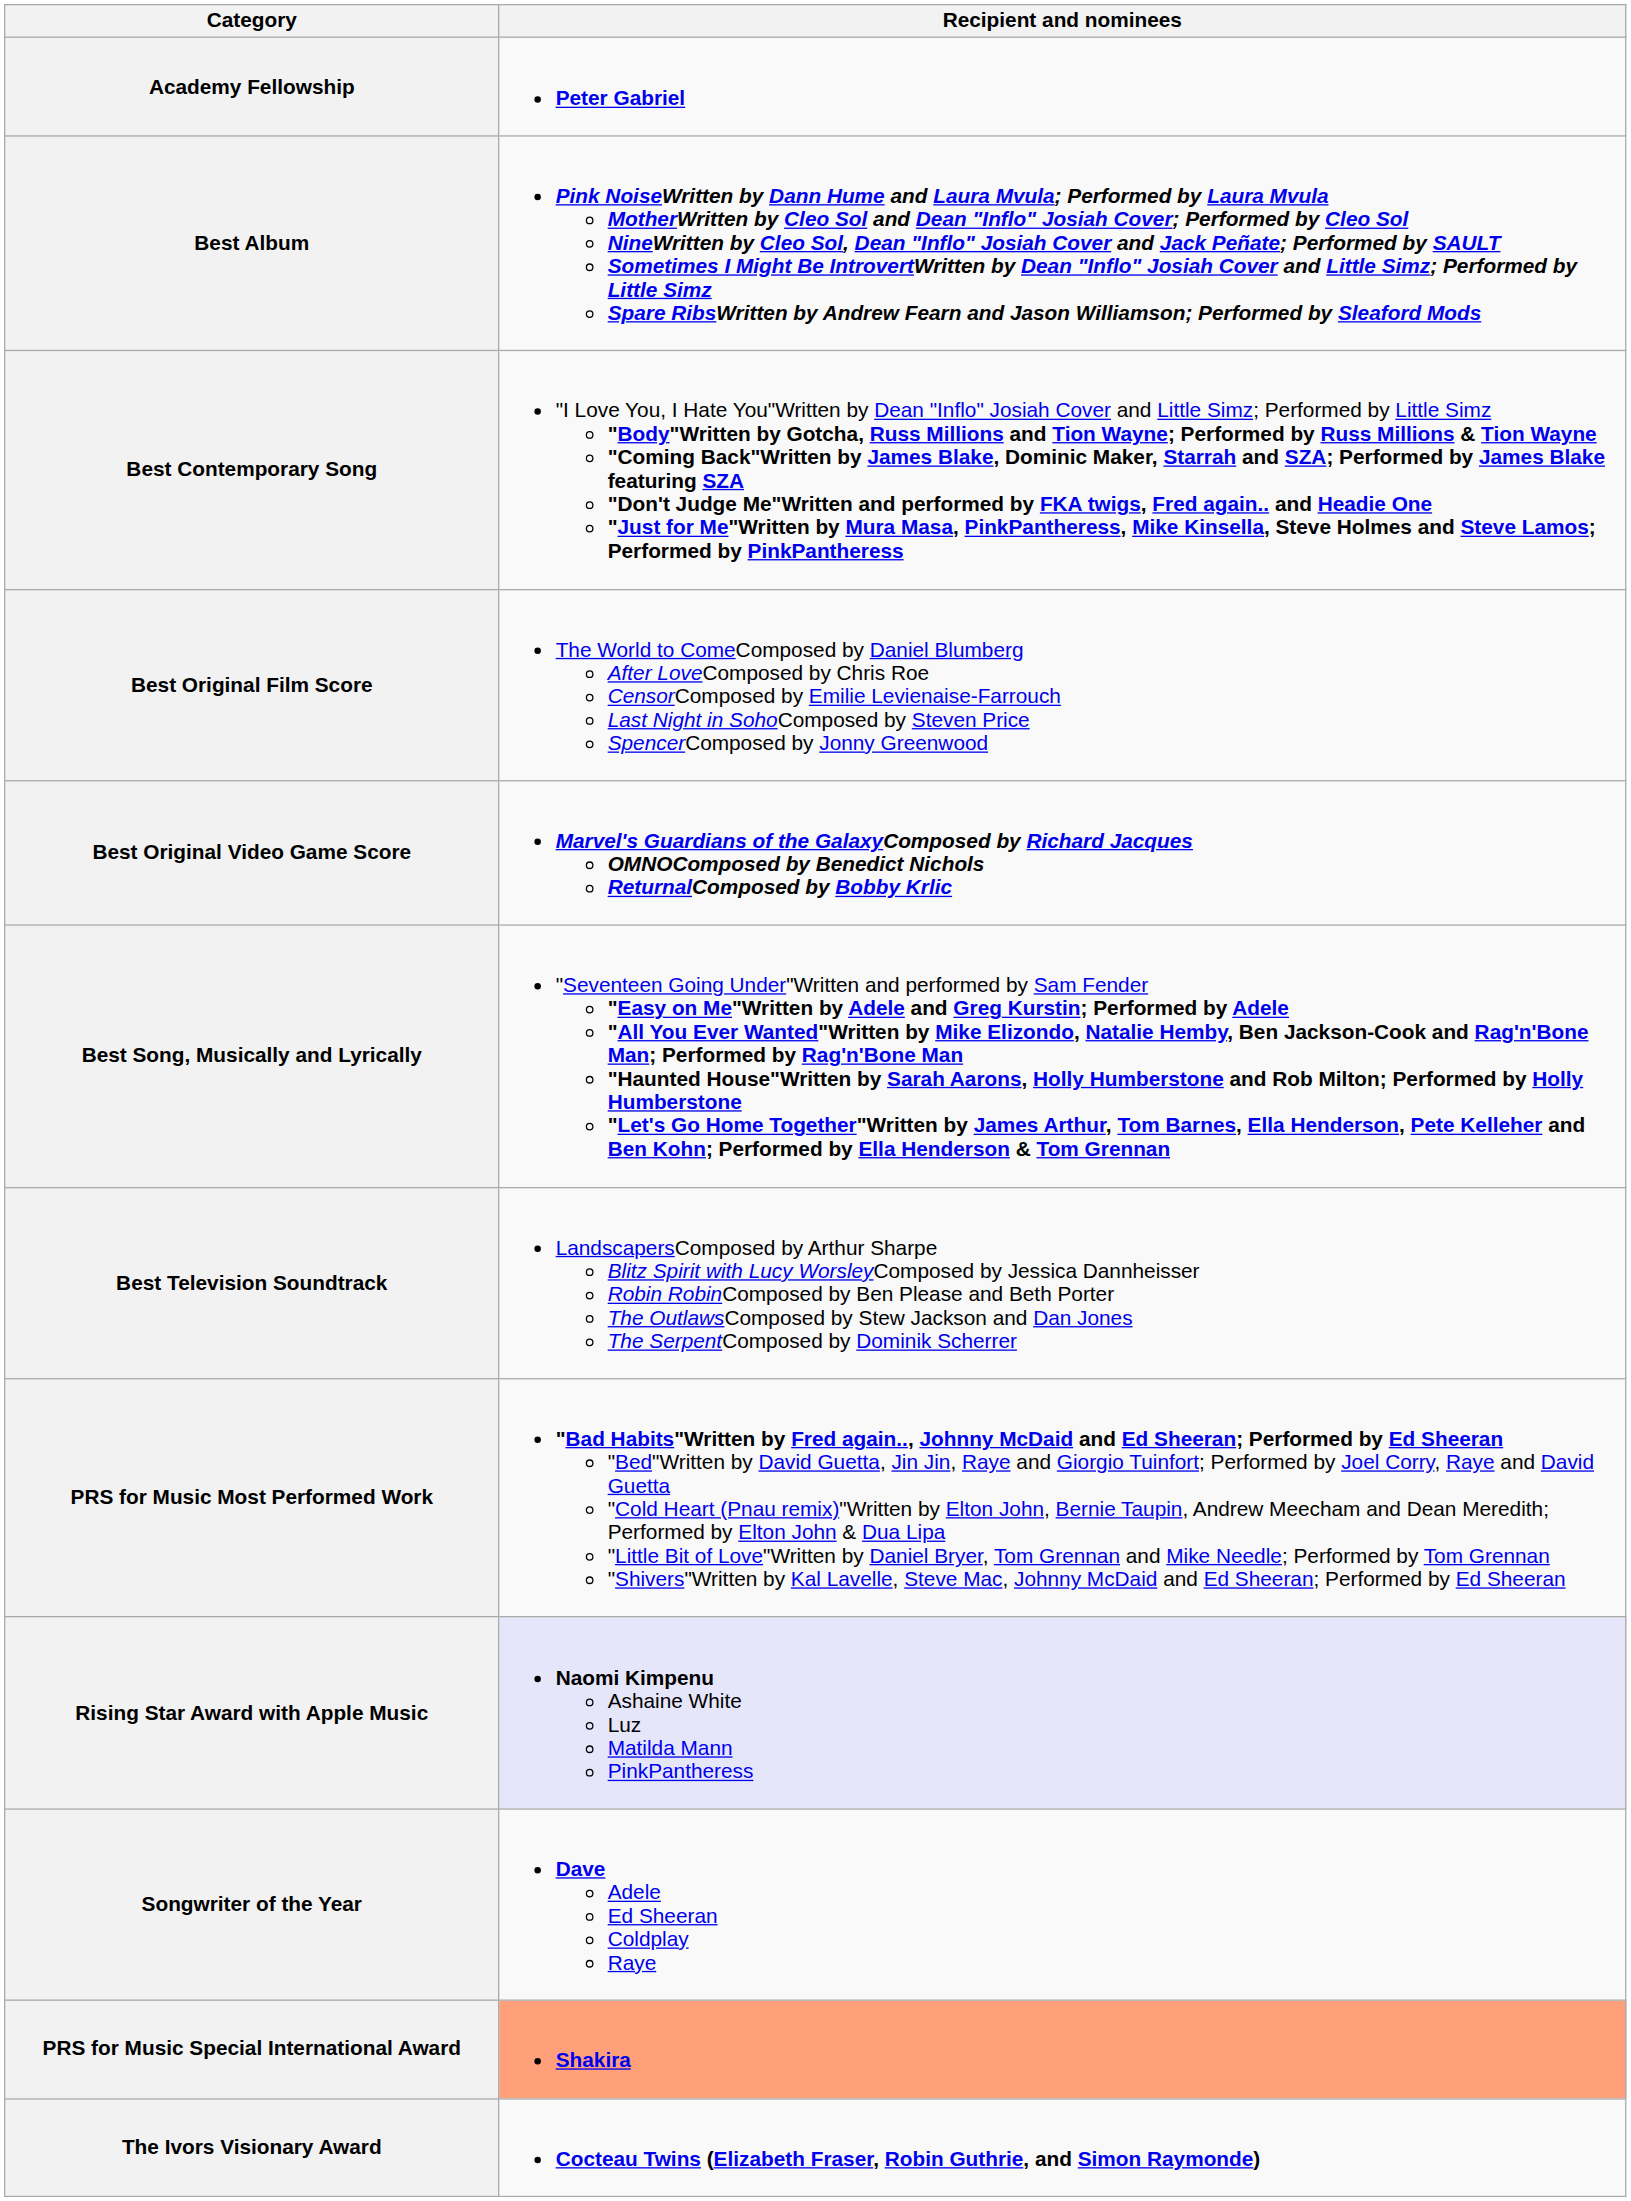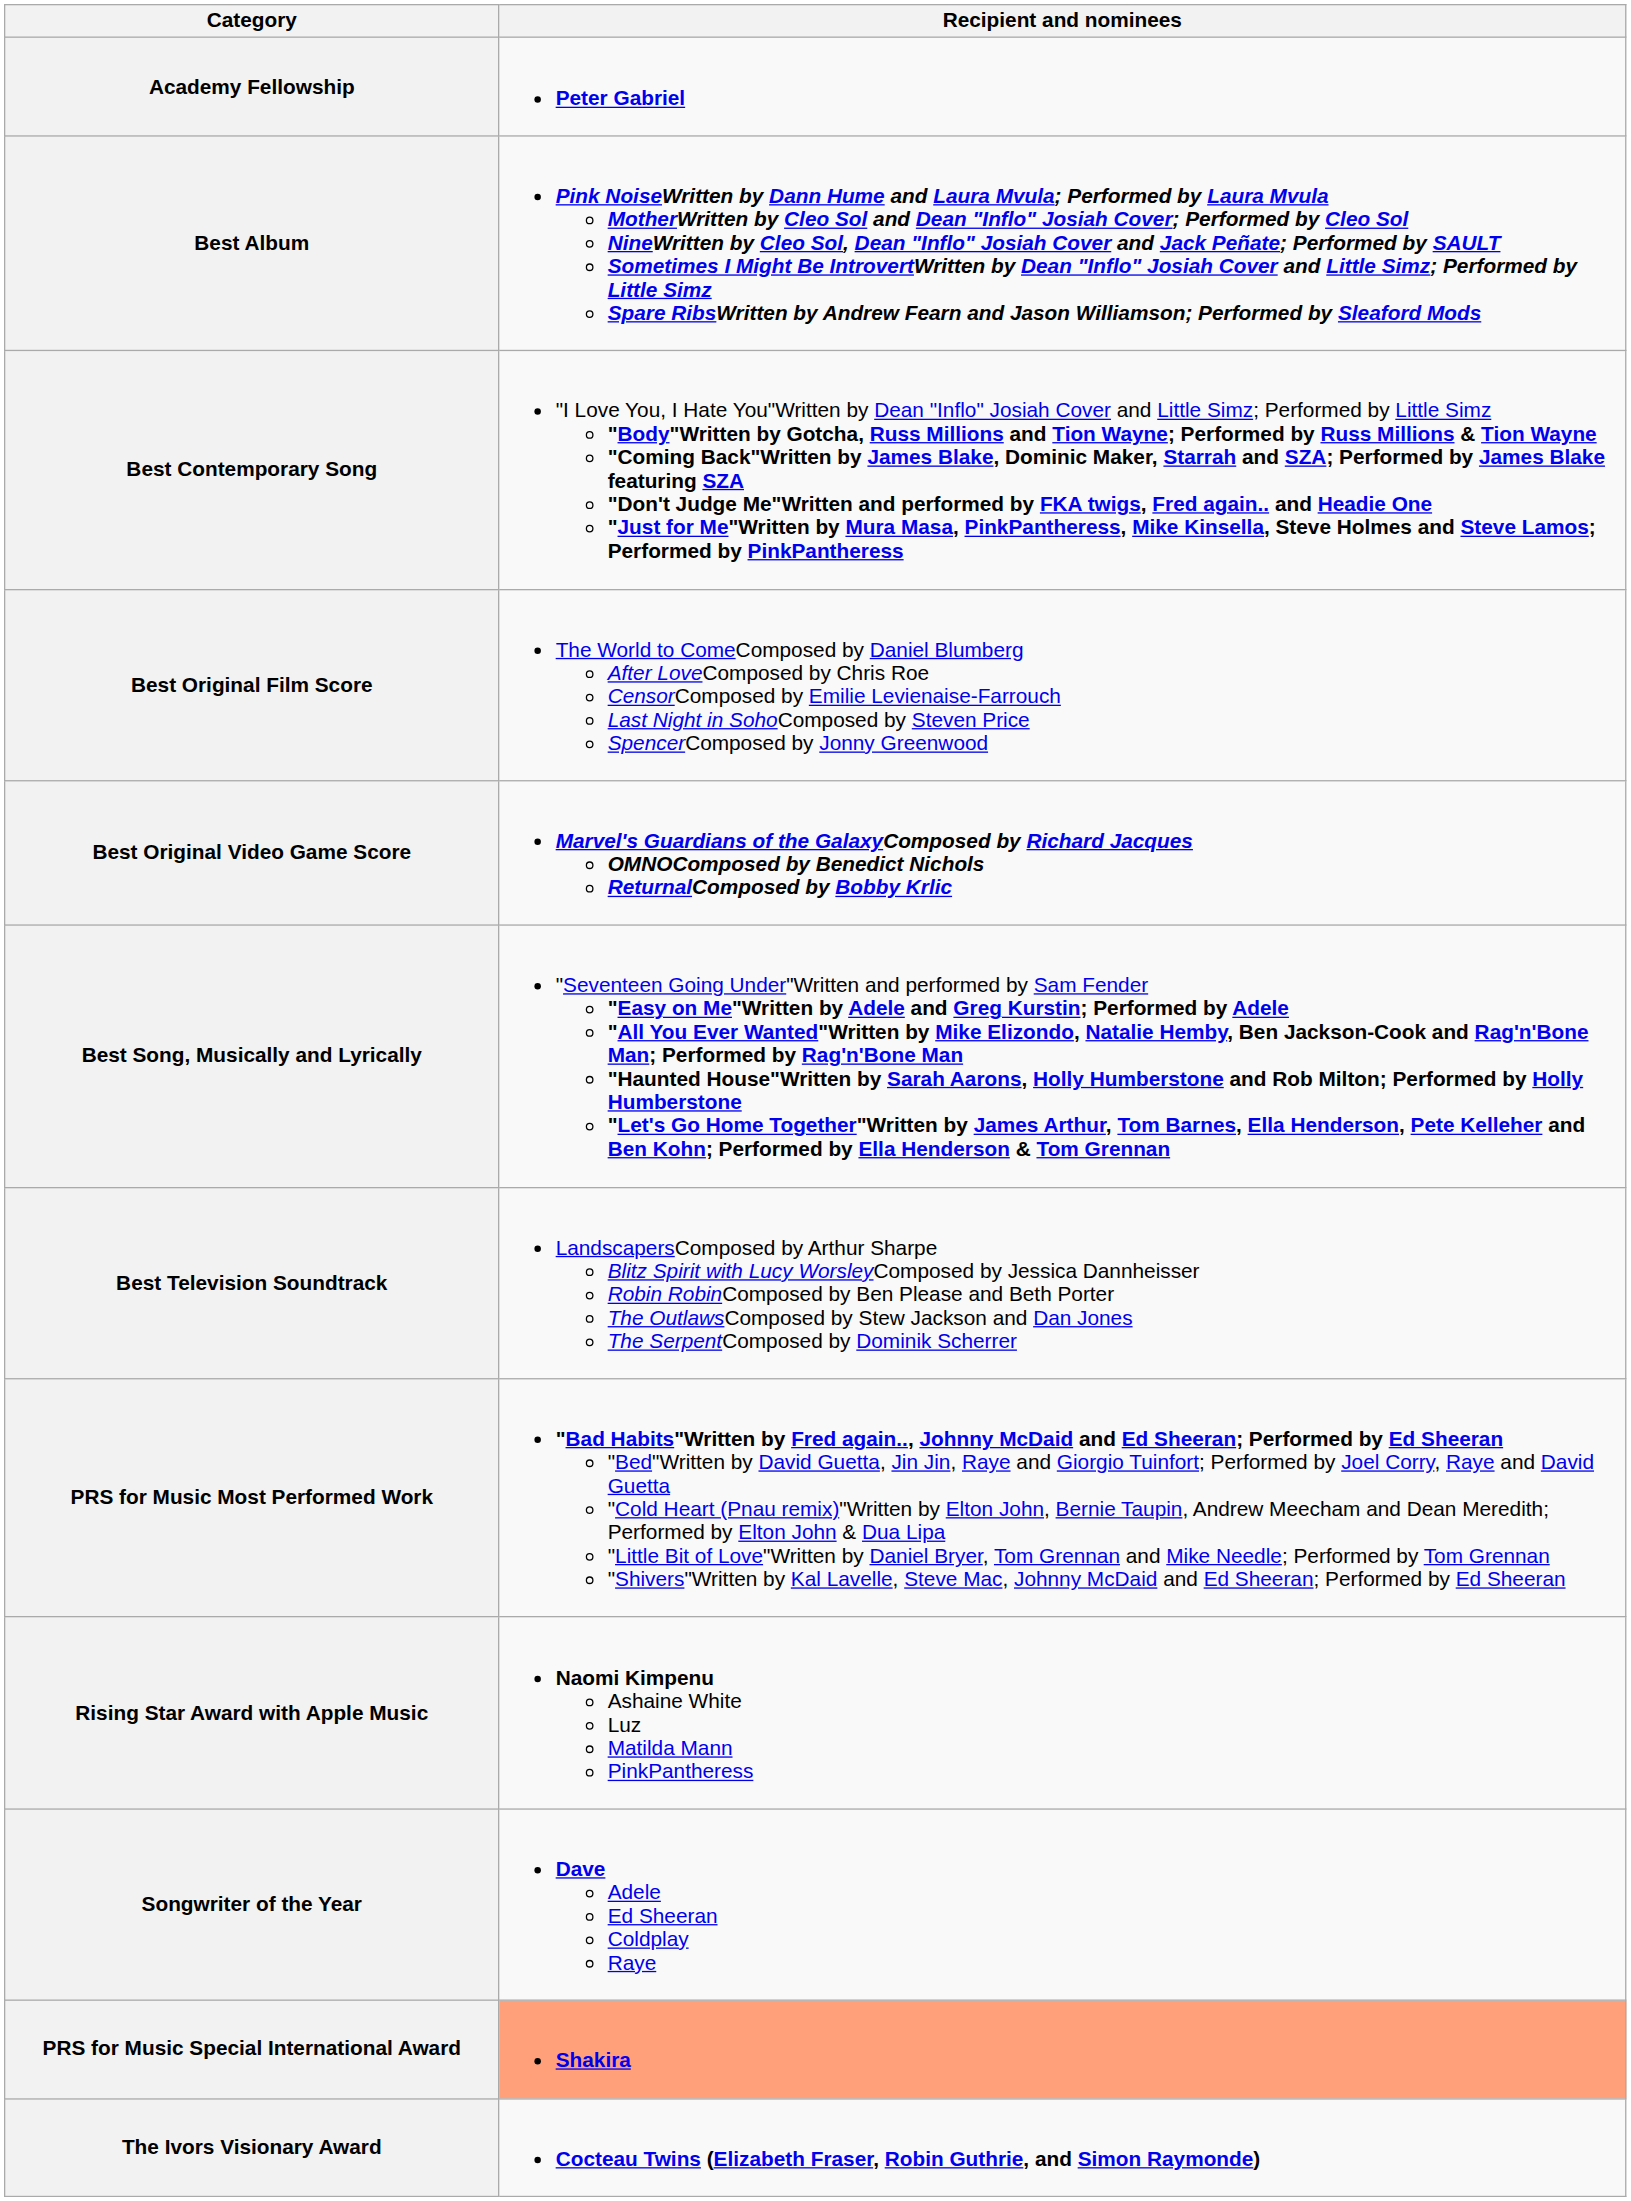Rising Star Award with Apple Music | Recipient and nominees: lavender background -> no background
